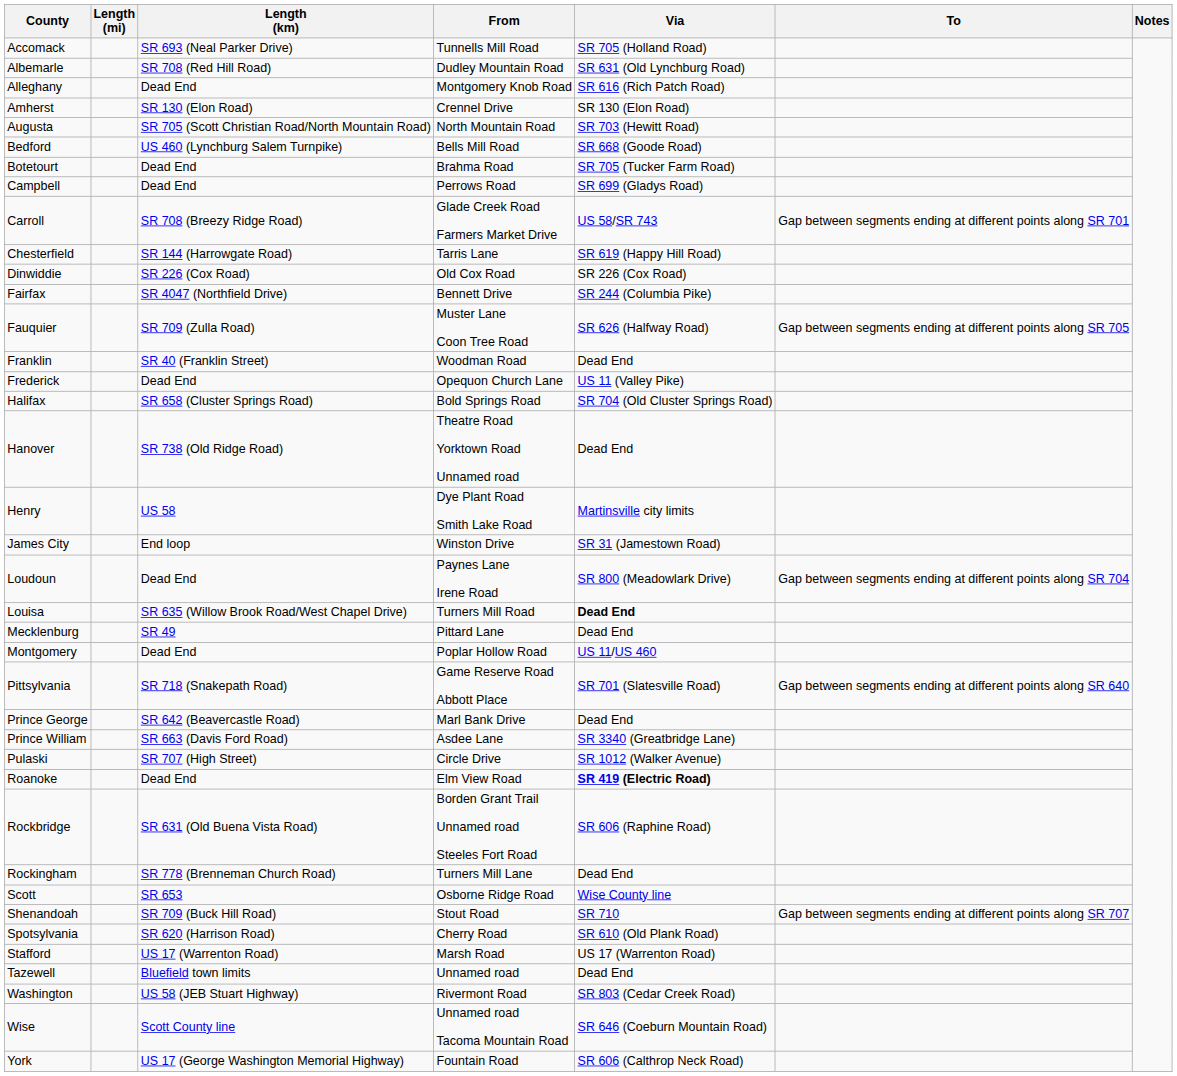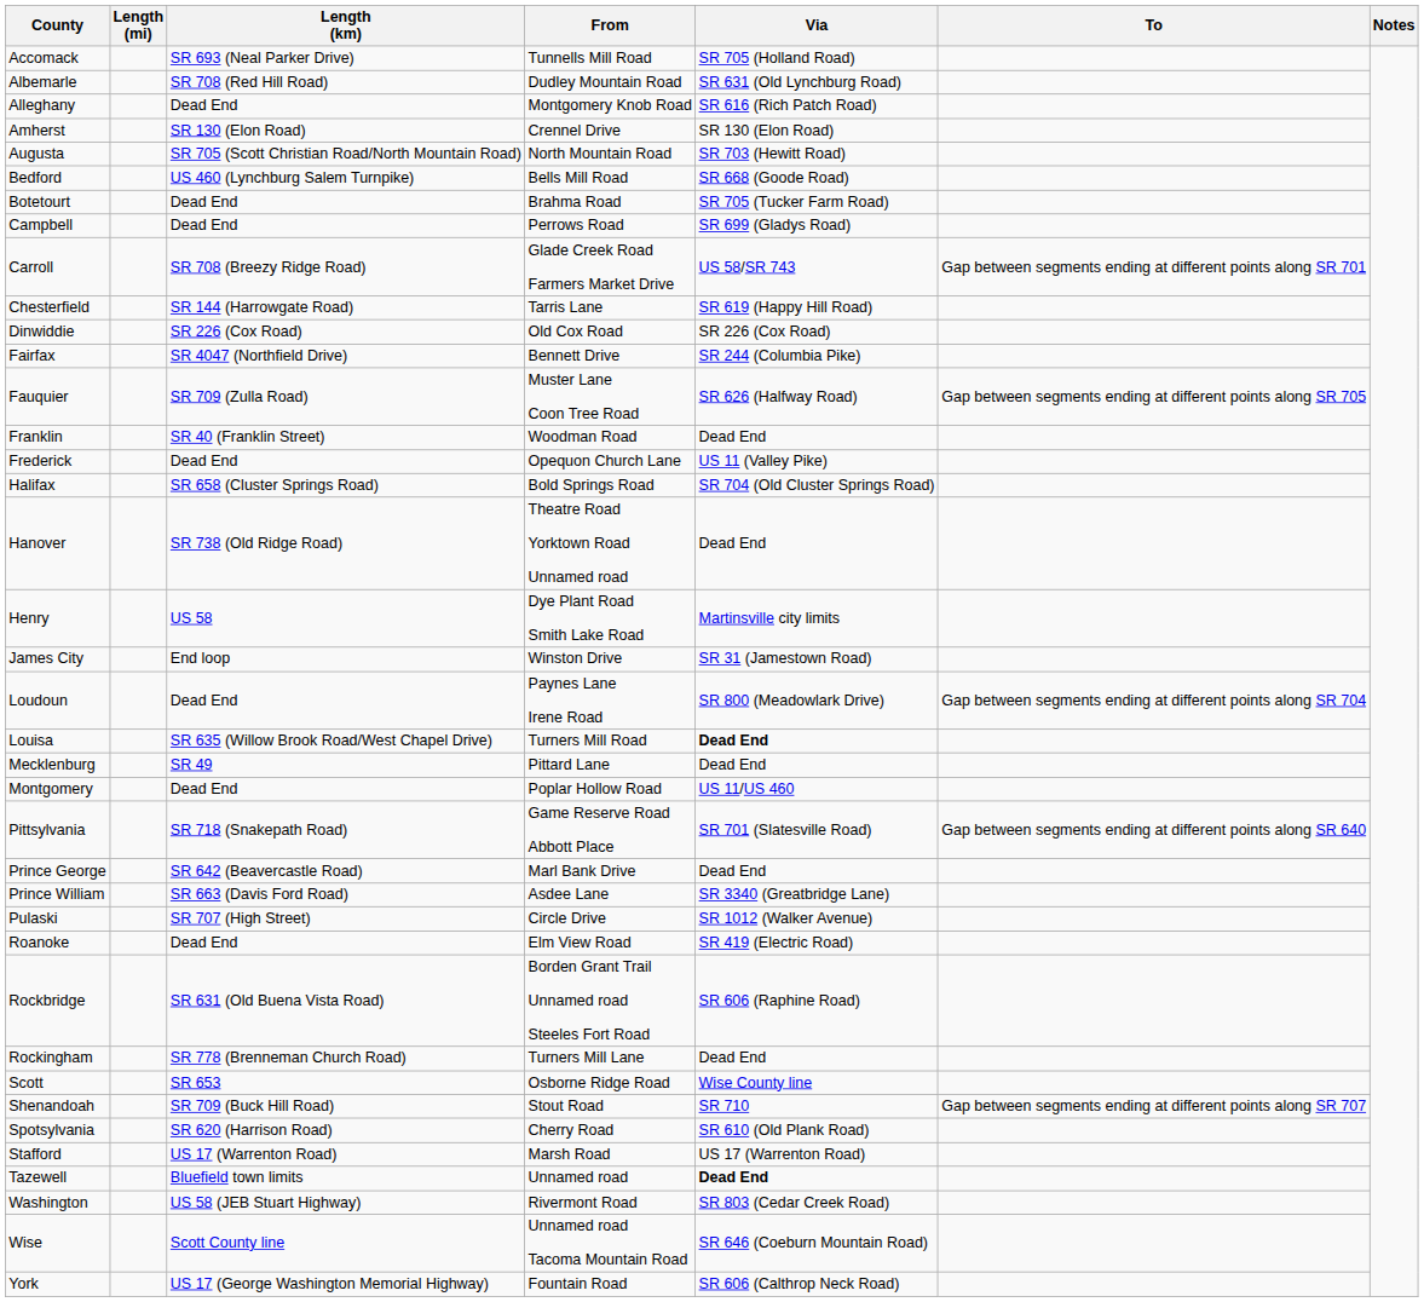Roanoke | Via: bold -> normal
Tazewell | Via: normal -> bold
